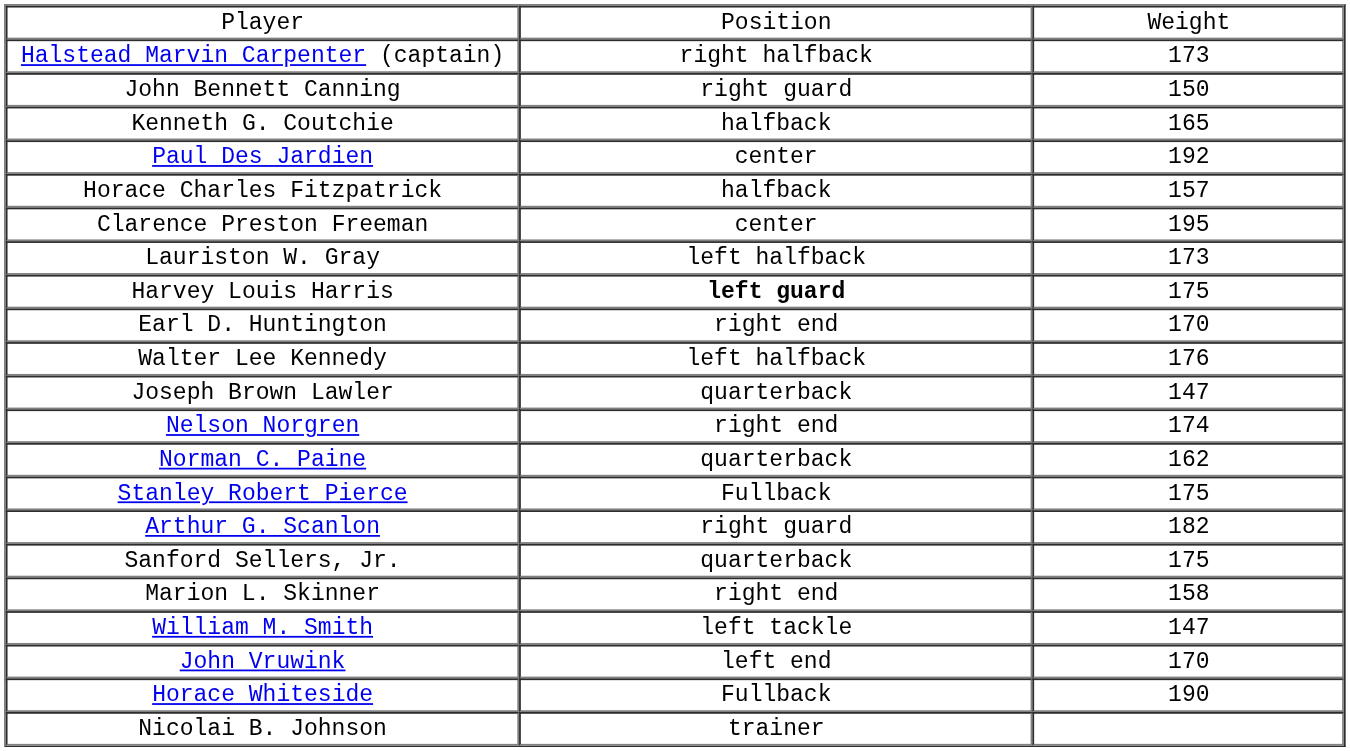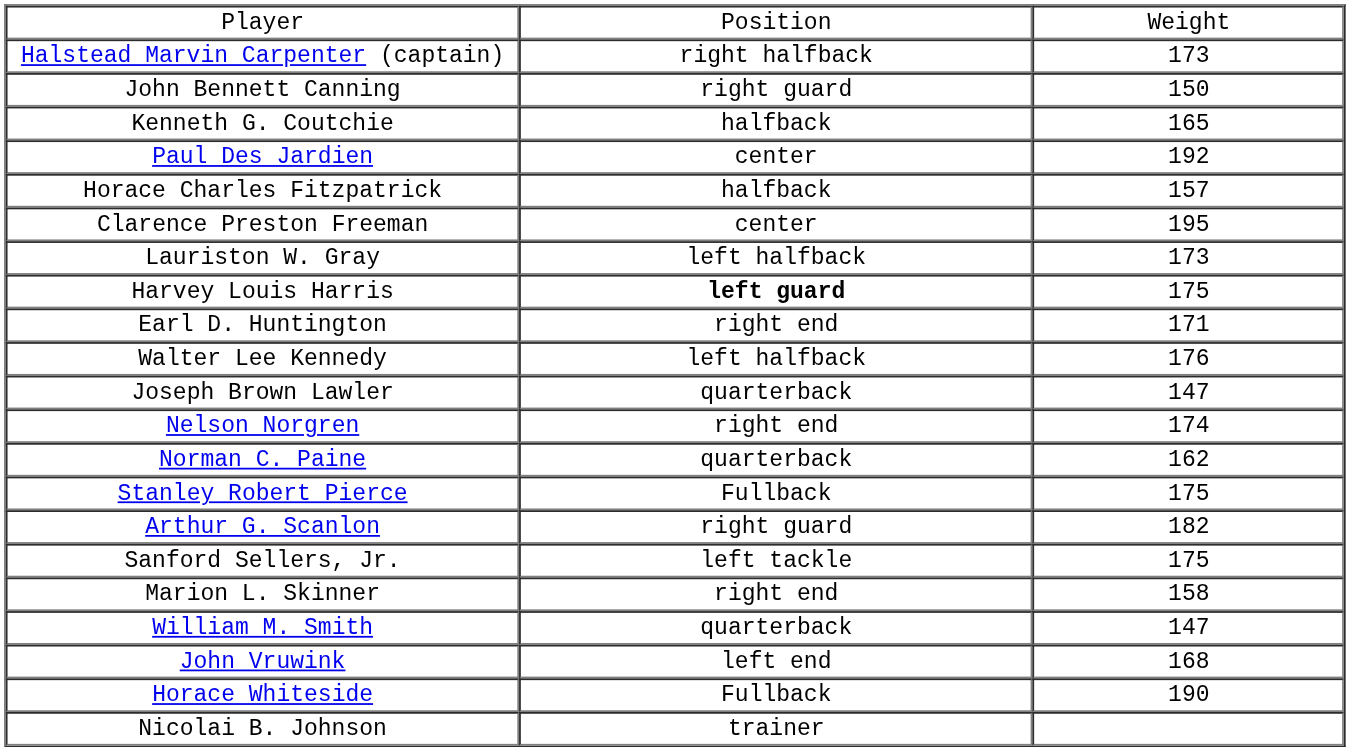Earl D. Huntington | column 3: 170 -> 171
Sanford Sellers, Jr. | column 2: quarterback -> left tackle
William M. Smith | column 2: left tackle -> quarterback
John Vruwink | column 3: 170 -> 168
